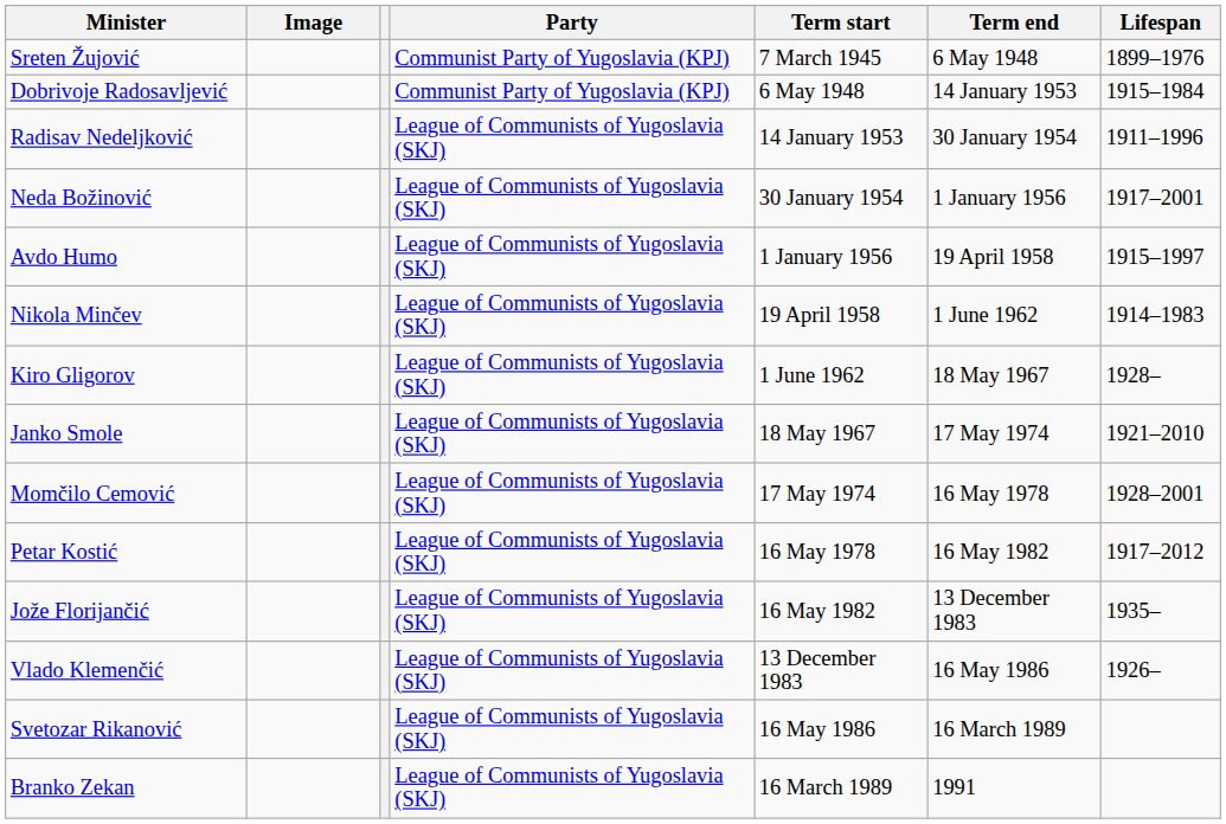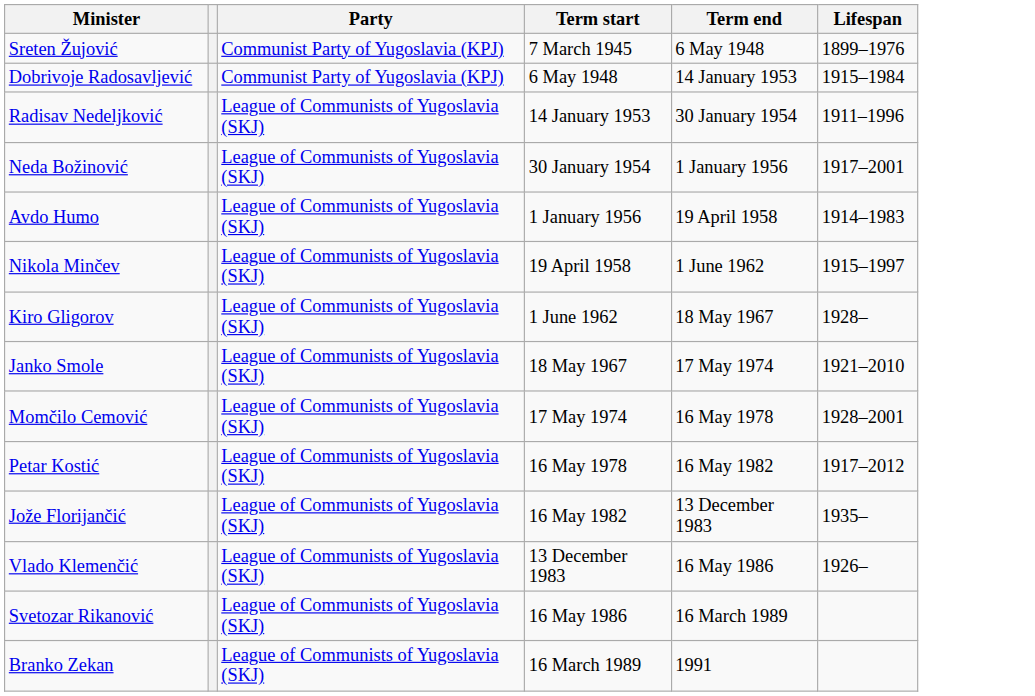- column: Image
Avdo Humo | Lifespan: 1915–1997 -> 1914–1983
Nikola Minčev | Lifespan: 1914–1983 -> 1915–1997
